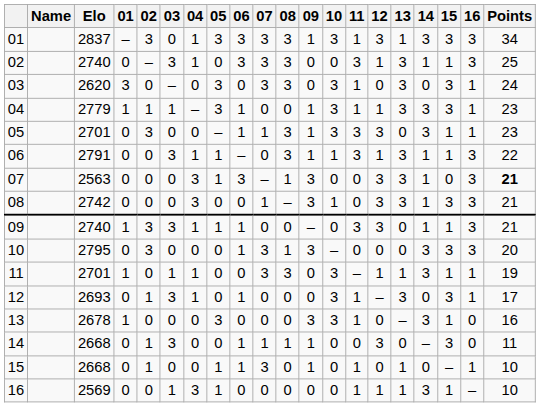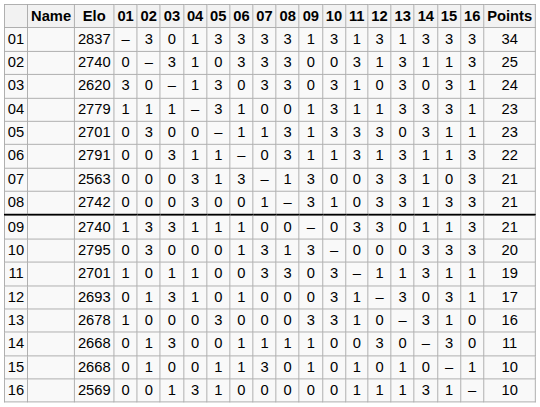row 4 | 04: 0 -> 1
row 8 | Points: bold -> normal
